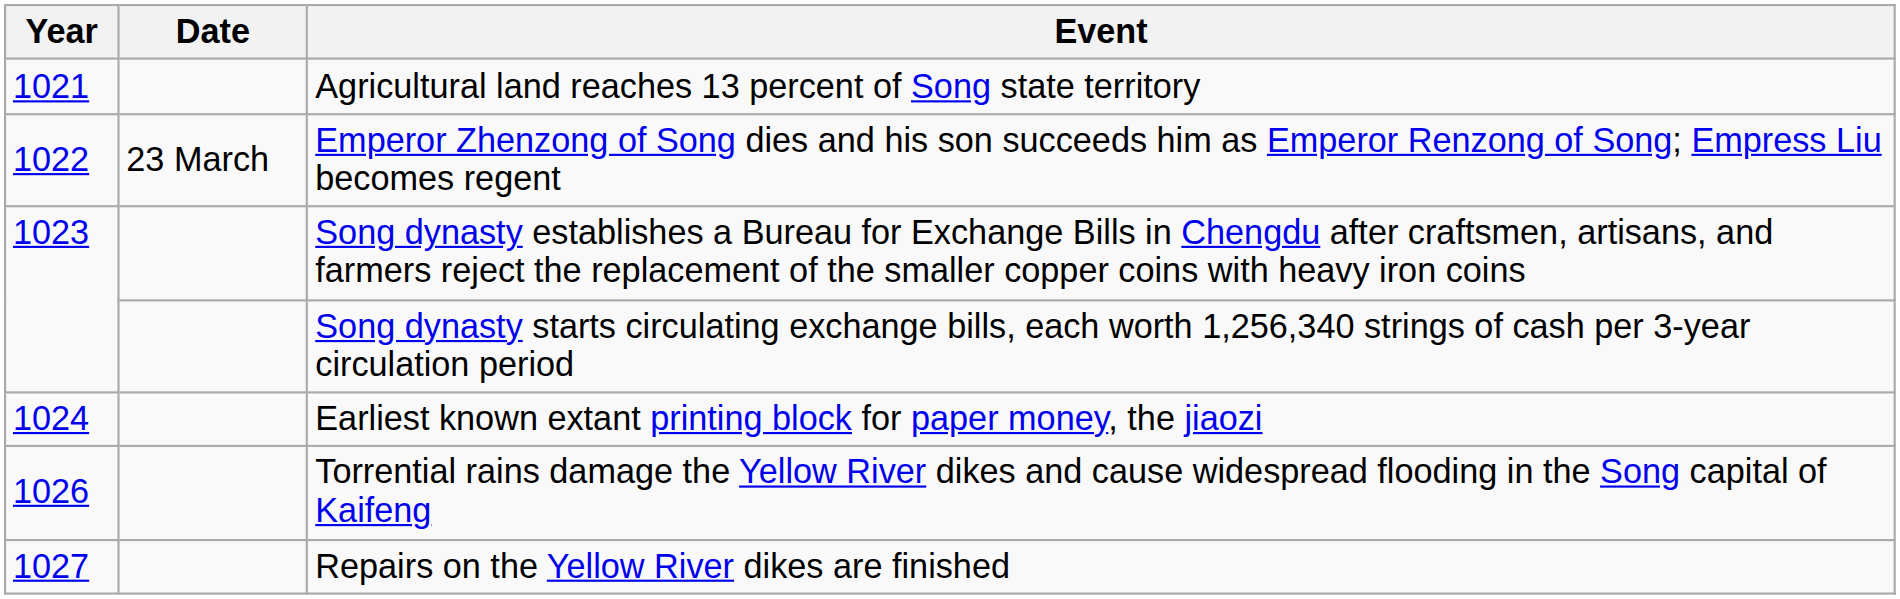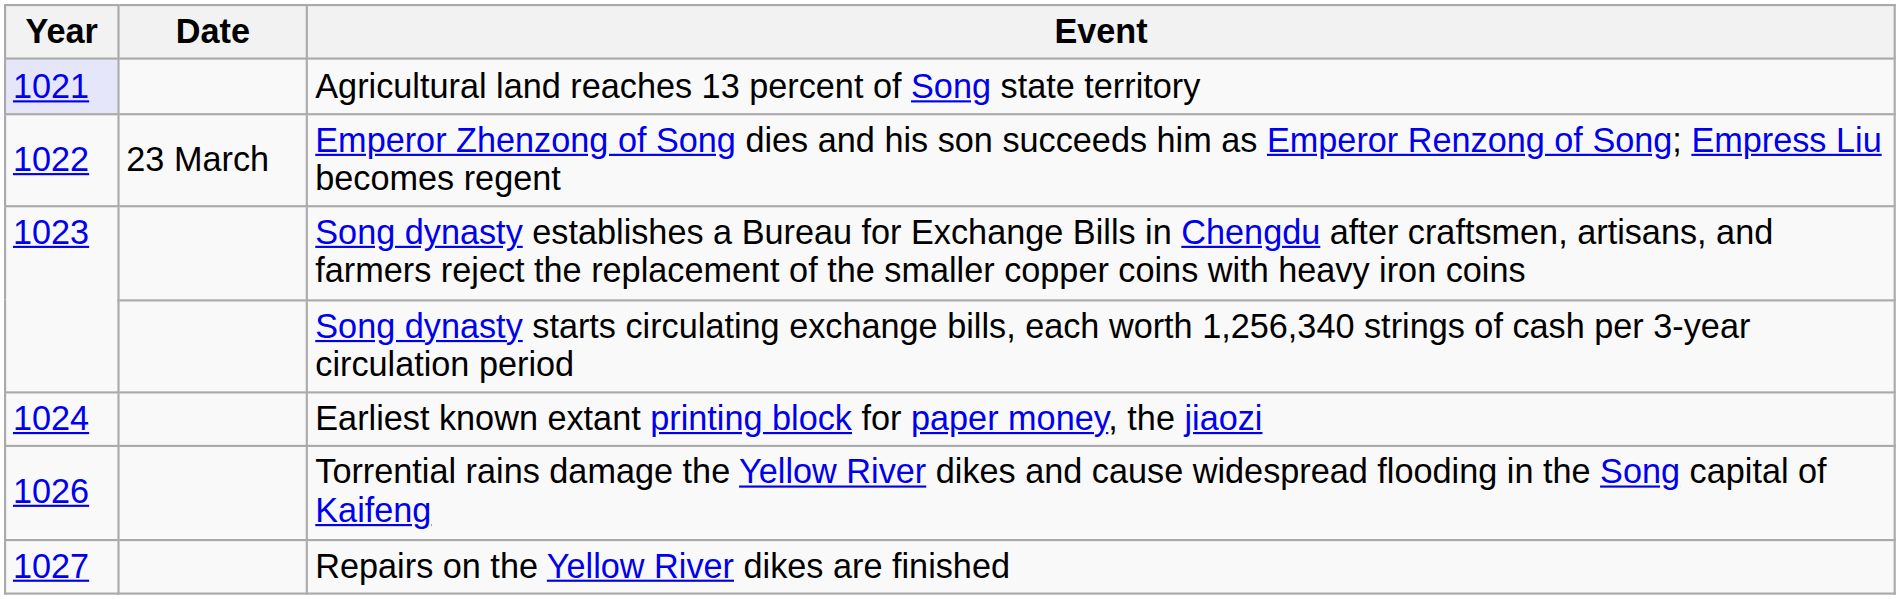Agricultural land reaches 13 percent of Song state territory | Year: no background -> lavender background
